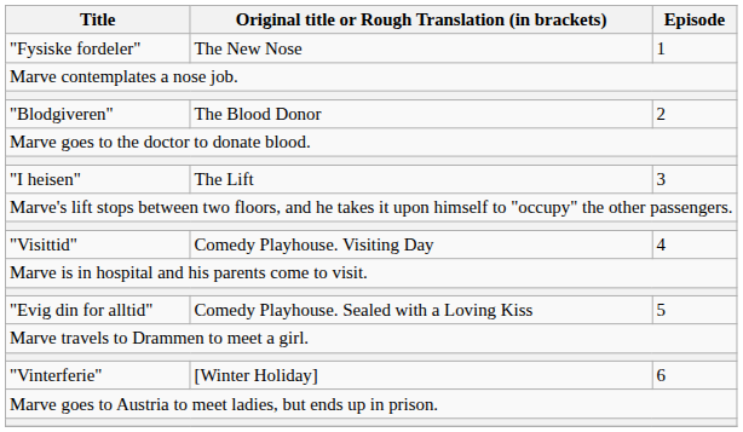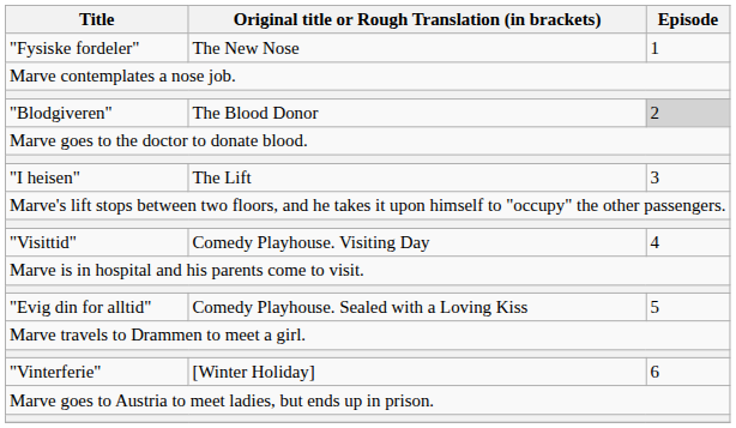"Blodgiveren" | Episode: no background -> lightgrey background
